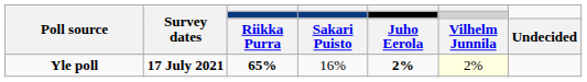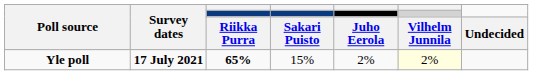Yle poll | column 4: 16% -> 15%
Yle poll | column 5: bold -> normal
